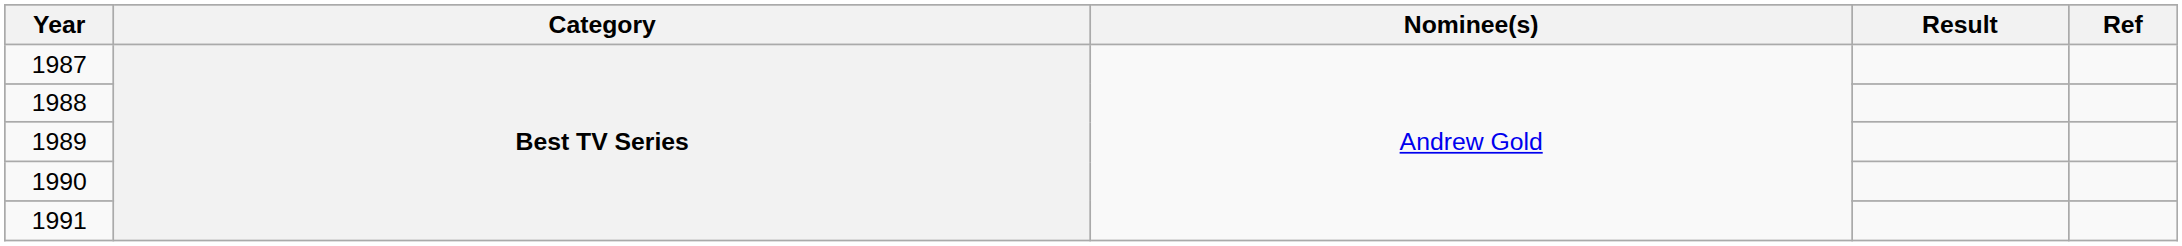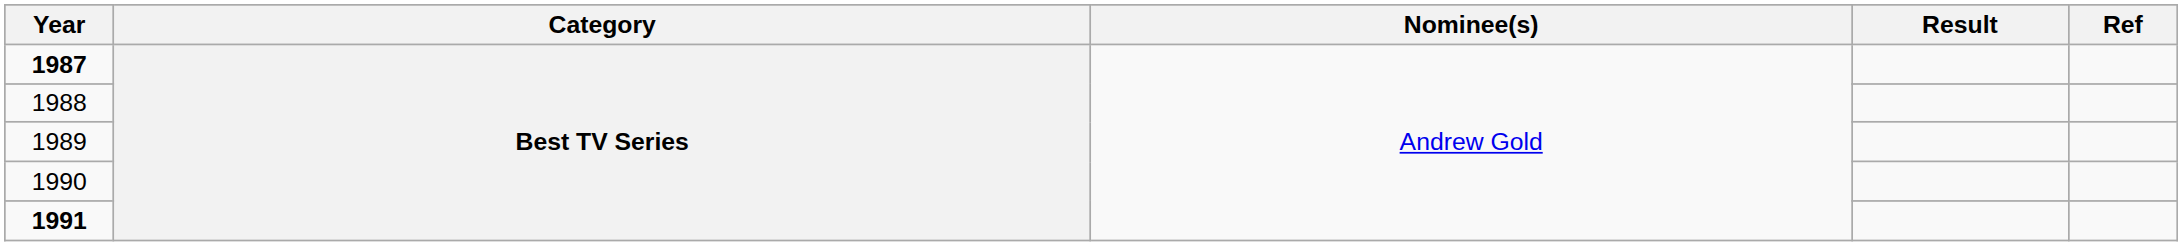1987 | Year: normal -> bold
1991 | Year: normal -> bold
